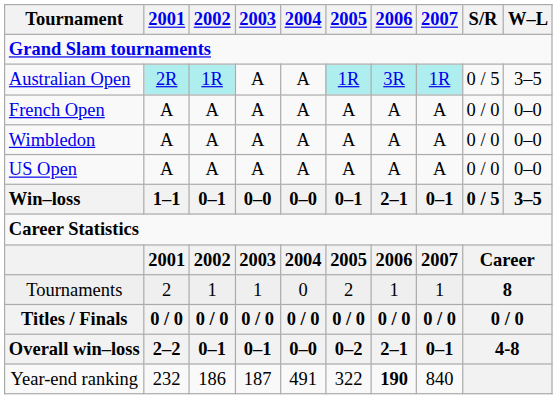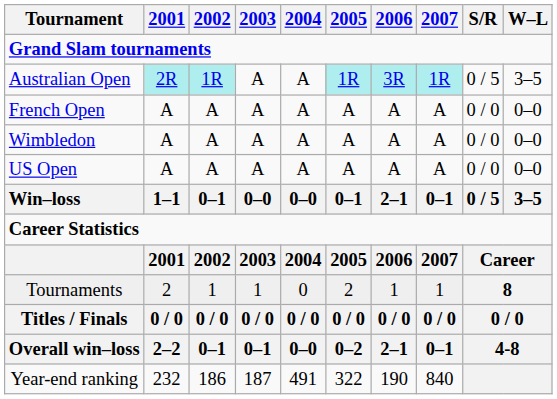Year-end ranking | 2006: bold -> normal
